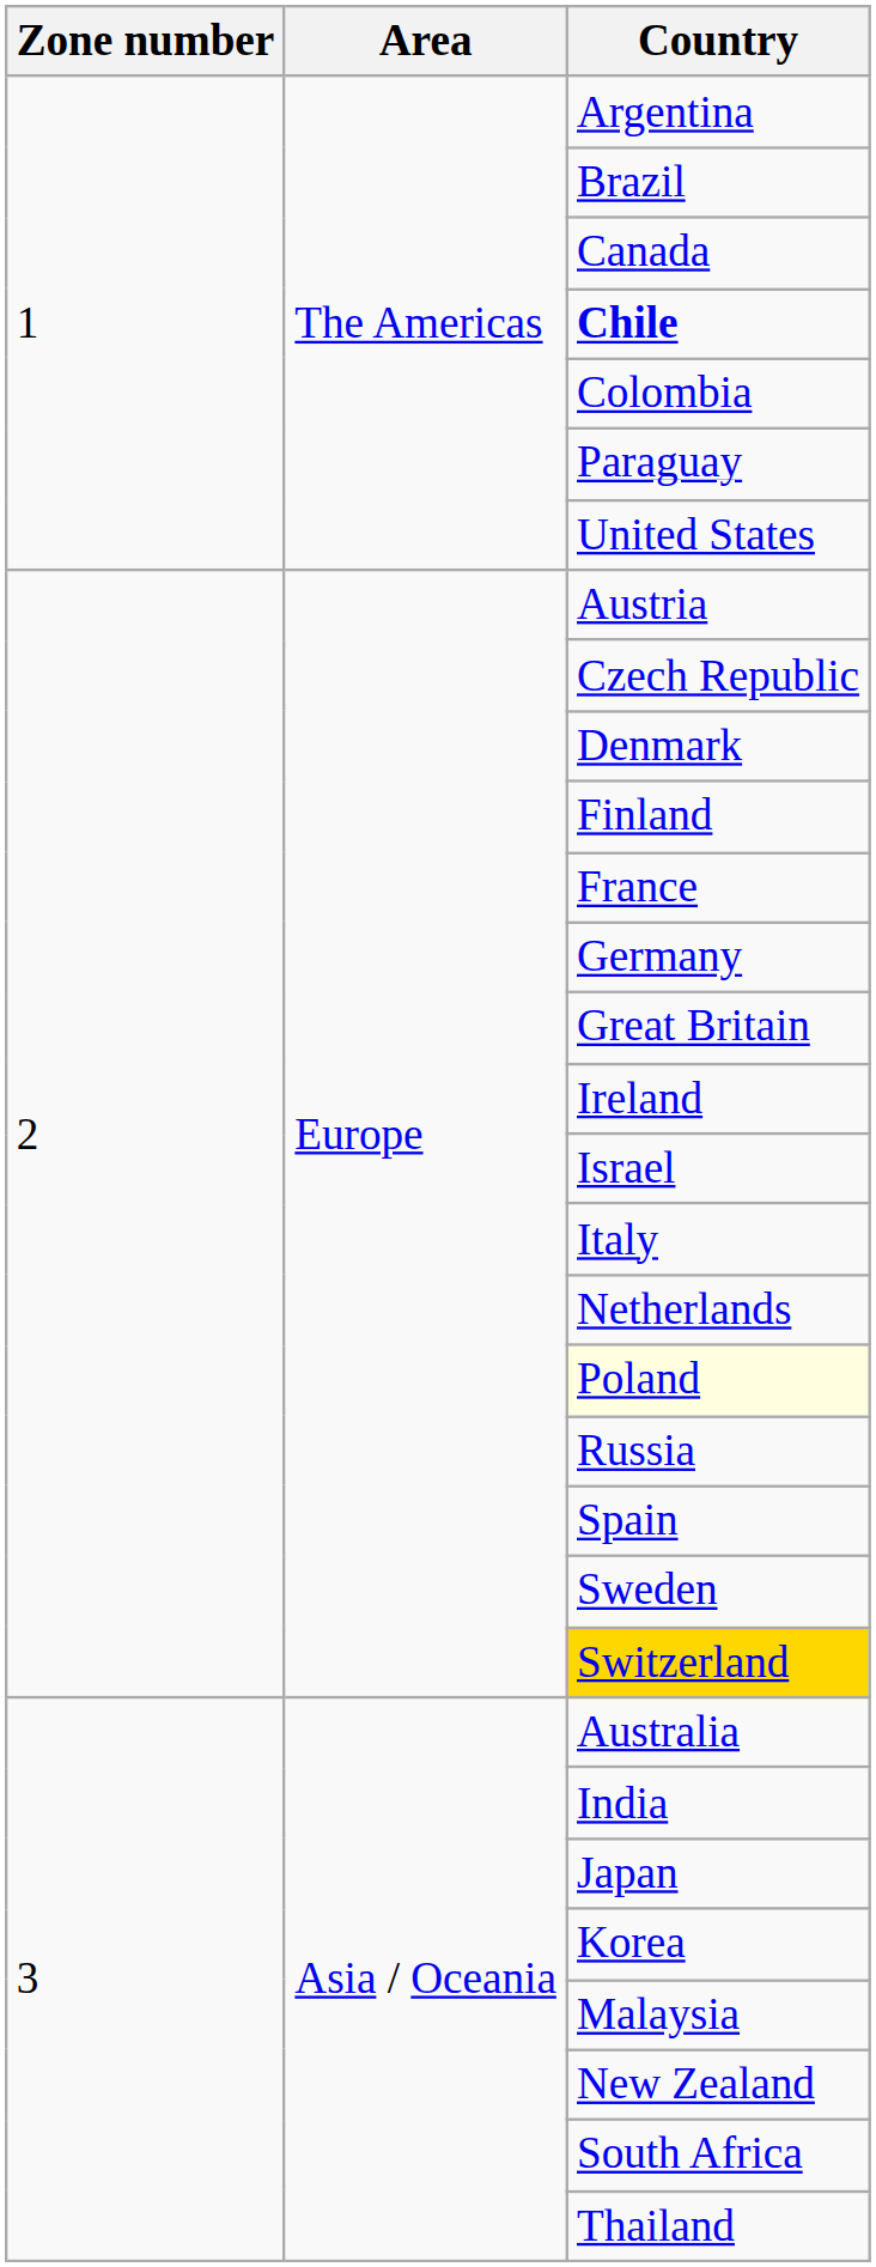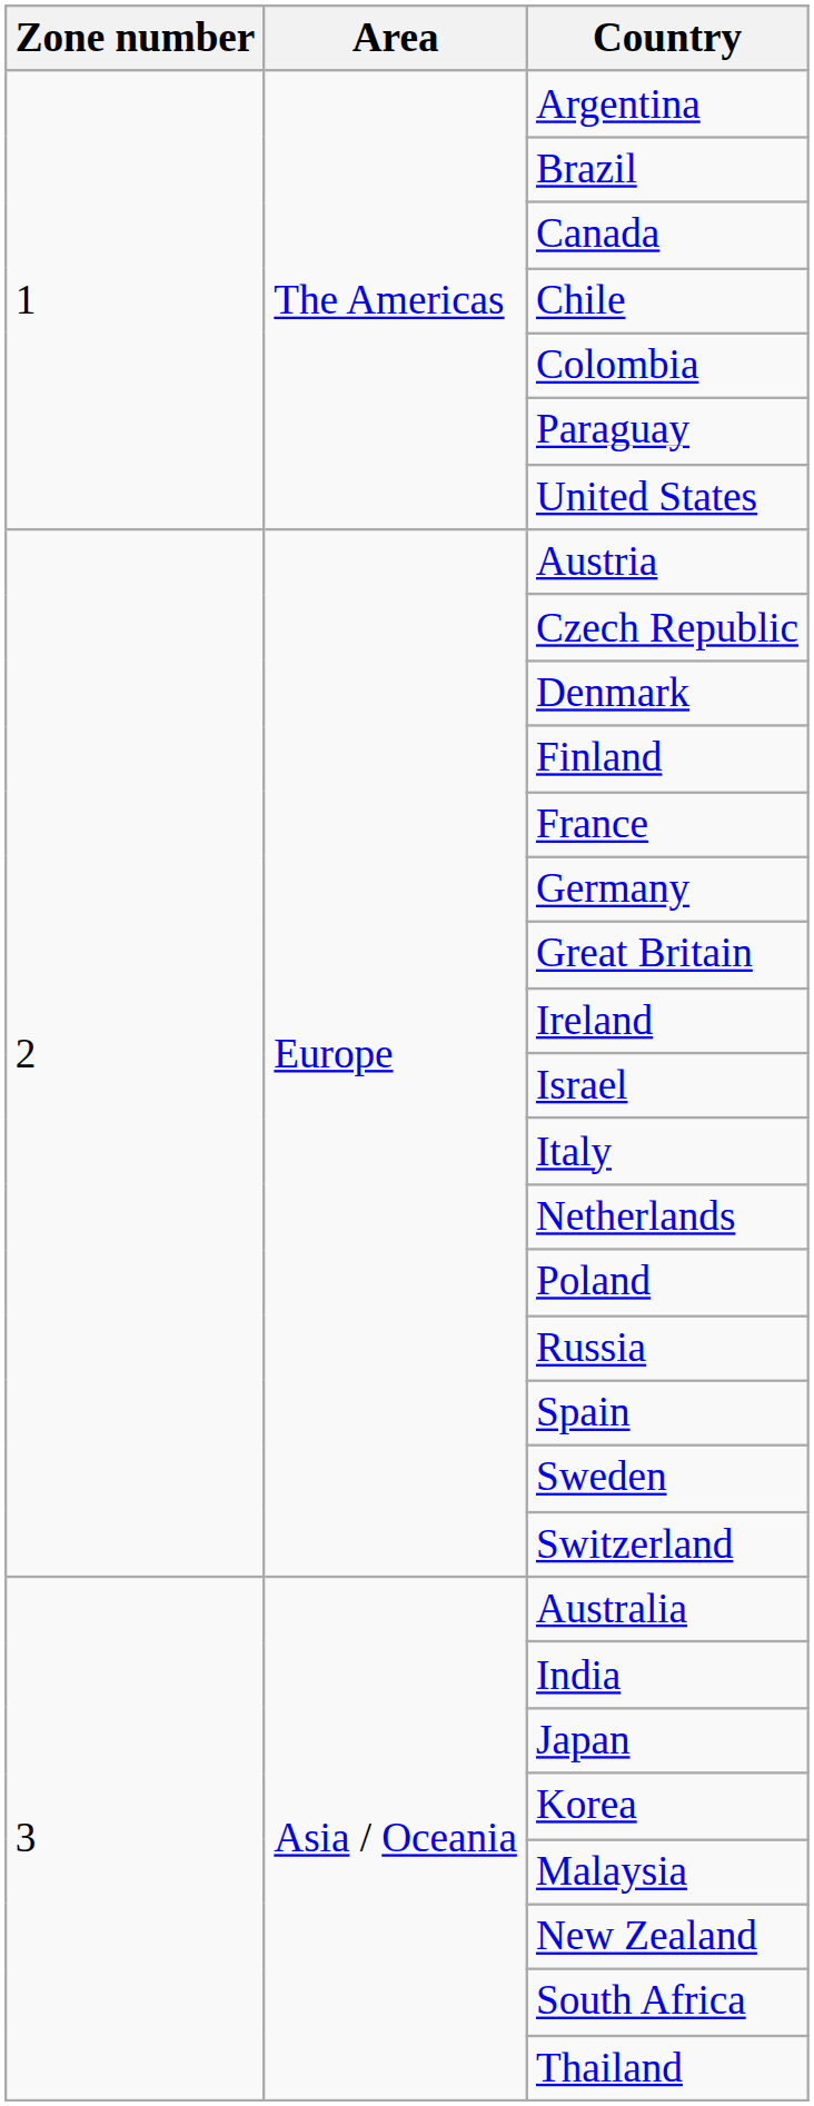Chile | Country: bold -> normal
Poland | Country: lightyellow background -> no background
Switzerland | Country: gold background -> no background
